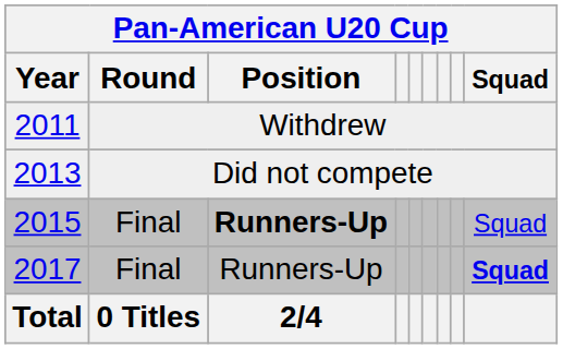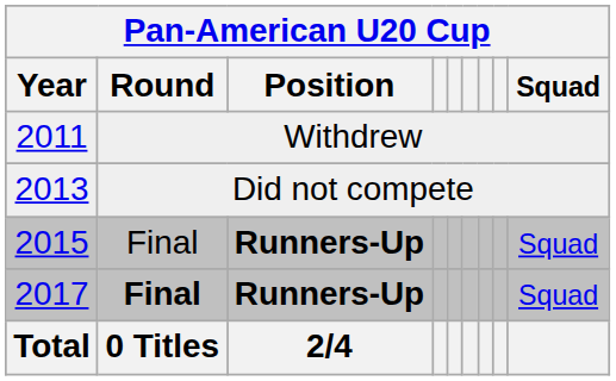2017 | Pan-American U20 Cup / Round: normal -> bold
2017 | Pan-American U20 Cup / Position: normal -> bold
2017 | Pan-American U20 Cup / Squad: bold -> normal
